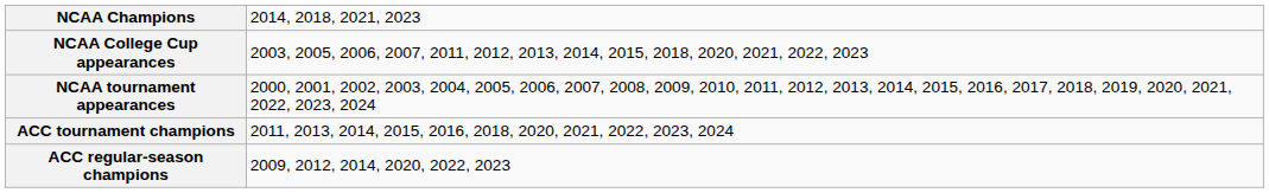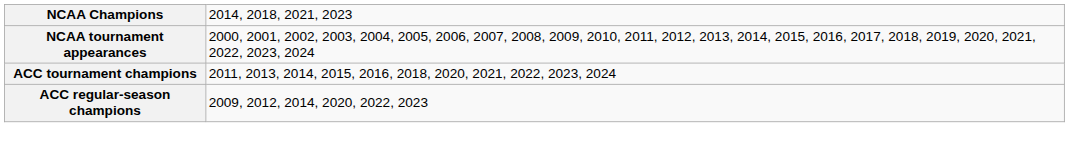- row: NCAA College Cup appearances | 2003, 2005, 2006, 2007, 2011, 2012, 2013, 2014, 2015, 2018, 2020, 2021, 2022, 2023
